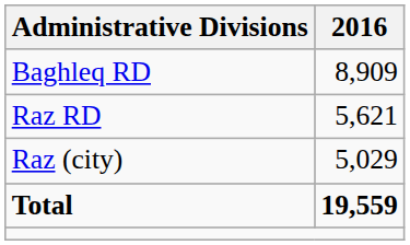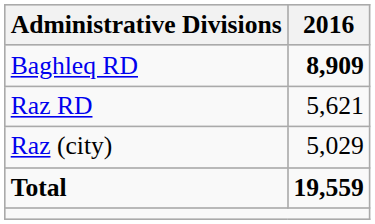Baghleq RD | 2016: normal -> bold
